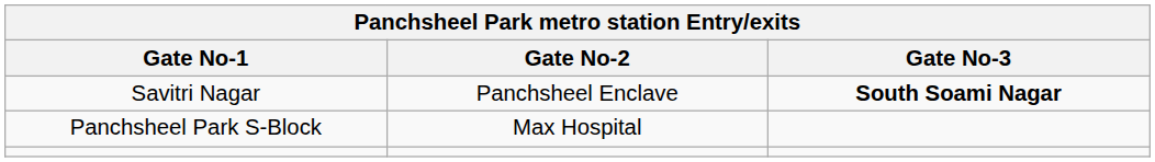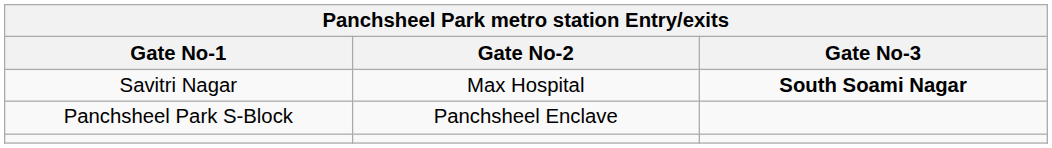Savitri Nagar | Gate No-2: Panchsheel Enclave -> Max Hospital
Panchsheel Park S-Block | Gate No-2: Max Hospital -> Panchsheel Enclave
